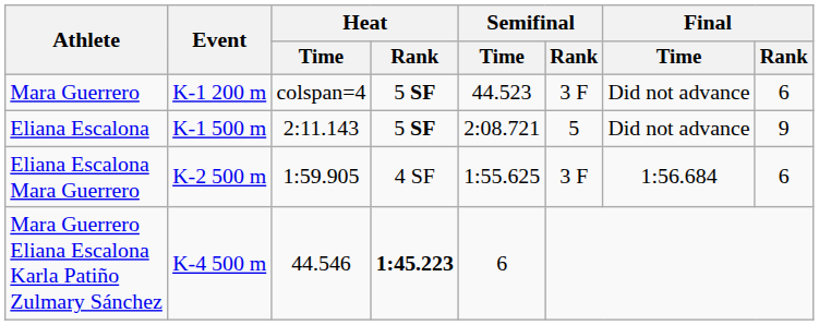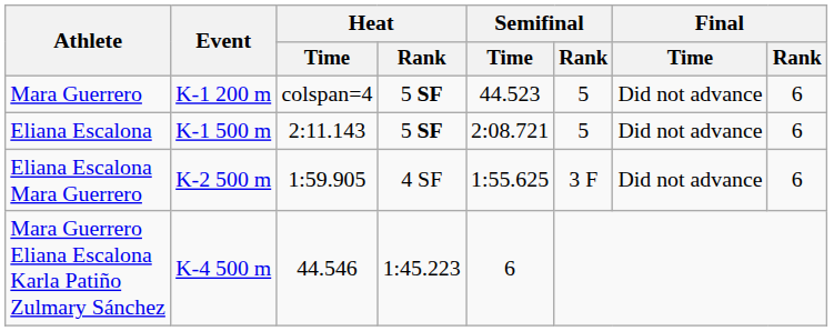Mara Guerrero | Semifinal / Rank: 3 F -> 5
Eliana Escalona | Final / Rank: 9 -> 6
Eliana Escalona Mara Guerrero | Final / Time: 1:56.684 -> Did not advance
Mara Guerrero Eliana Escalona Karla Patiño Zulmary Sánchez | Heat / Rank: bold -> normal
